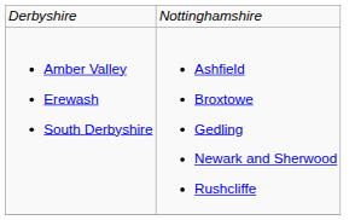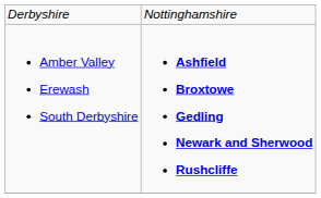Amber Valley Erewash South Derbyshire | column 2: normal -> bold
